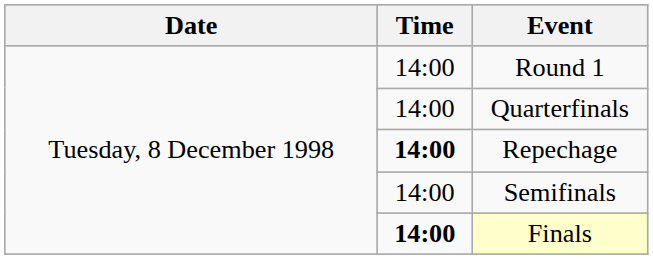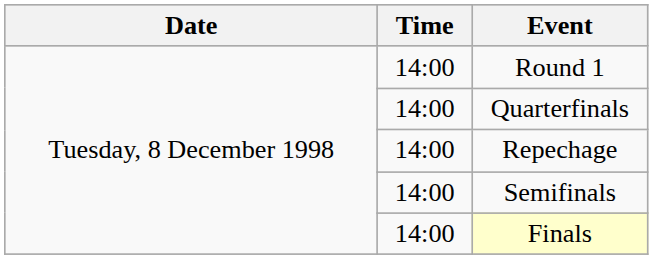Repechage | Time: bold -> normal
Finals | Time: bold -> normal
